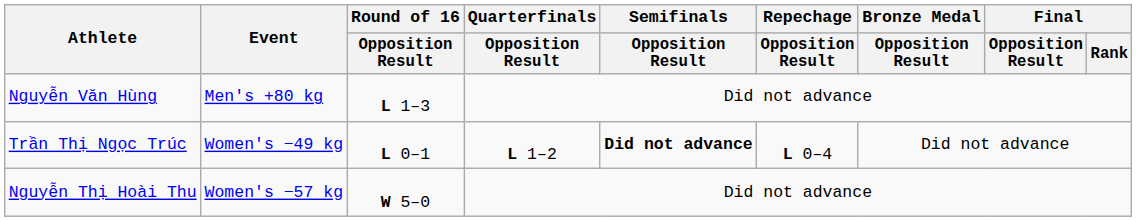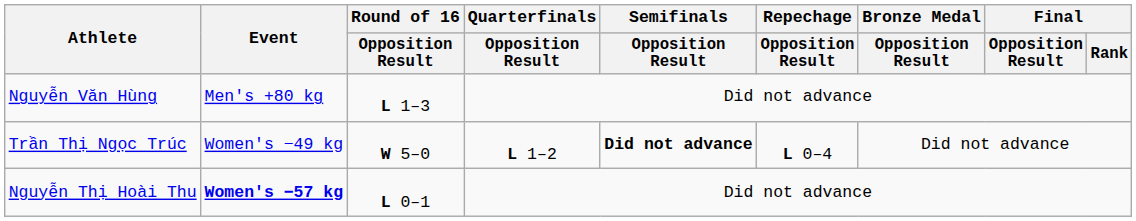Trần Thị Ngọc Trúc | Round of 16 / Opposition Result: L 0–1 -> W 5–0
Nguyễn Thị Hoài Thu | Event: normal -> bold
Nguyễn Thị Hoài Thu | Round of 16 / Opposition Result: W 5–0 -> L 0–1
